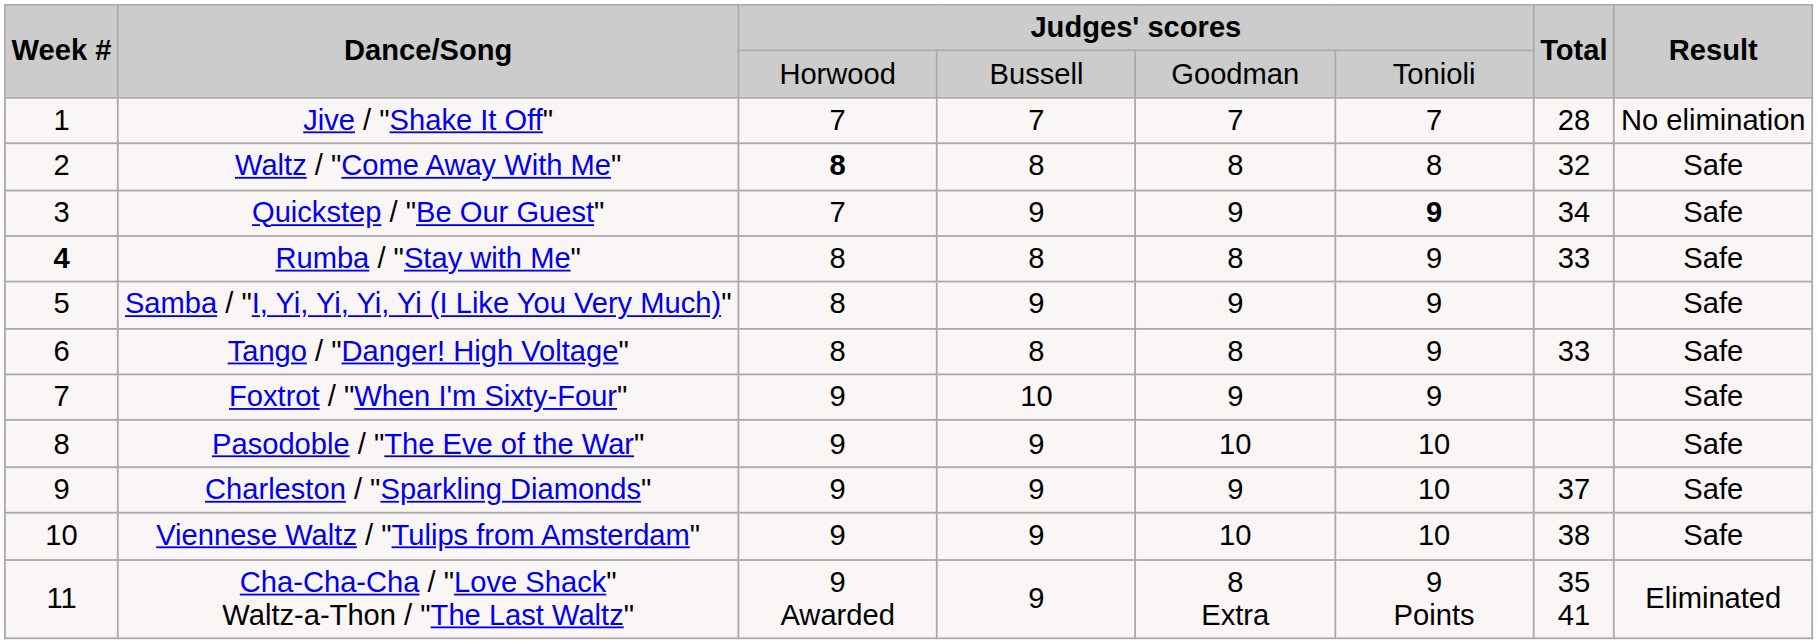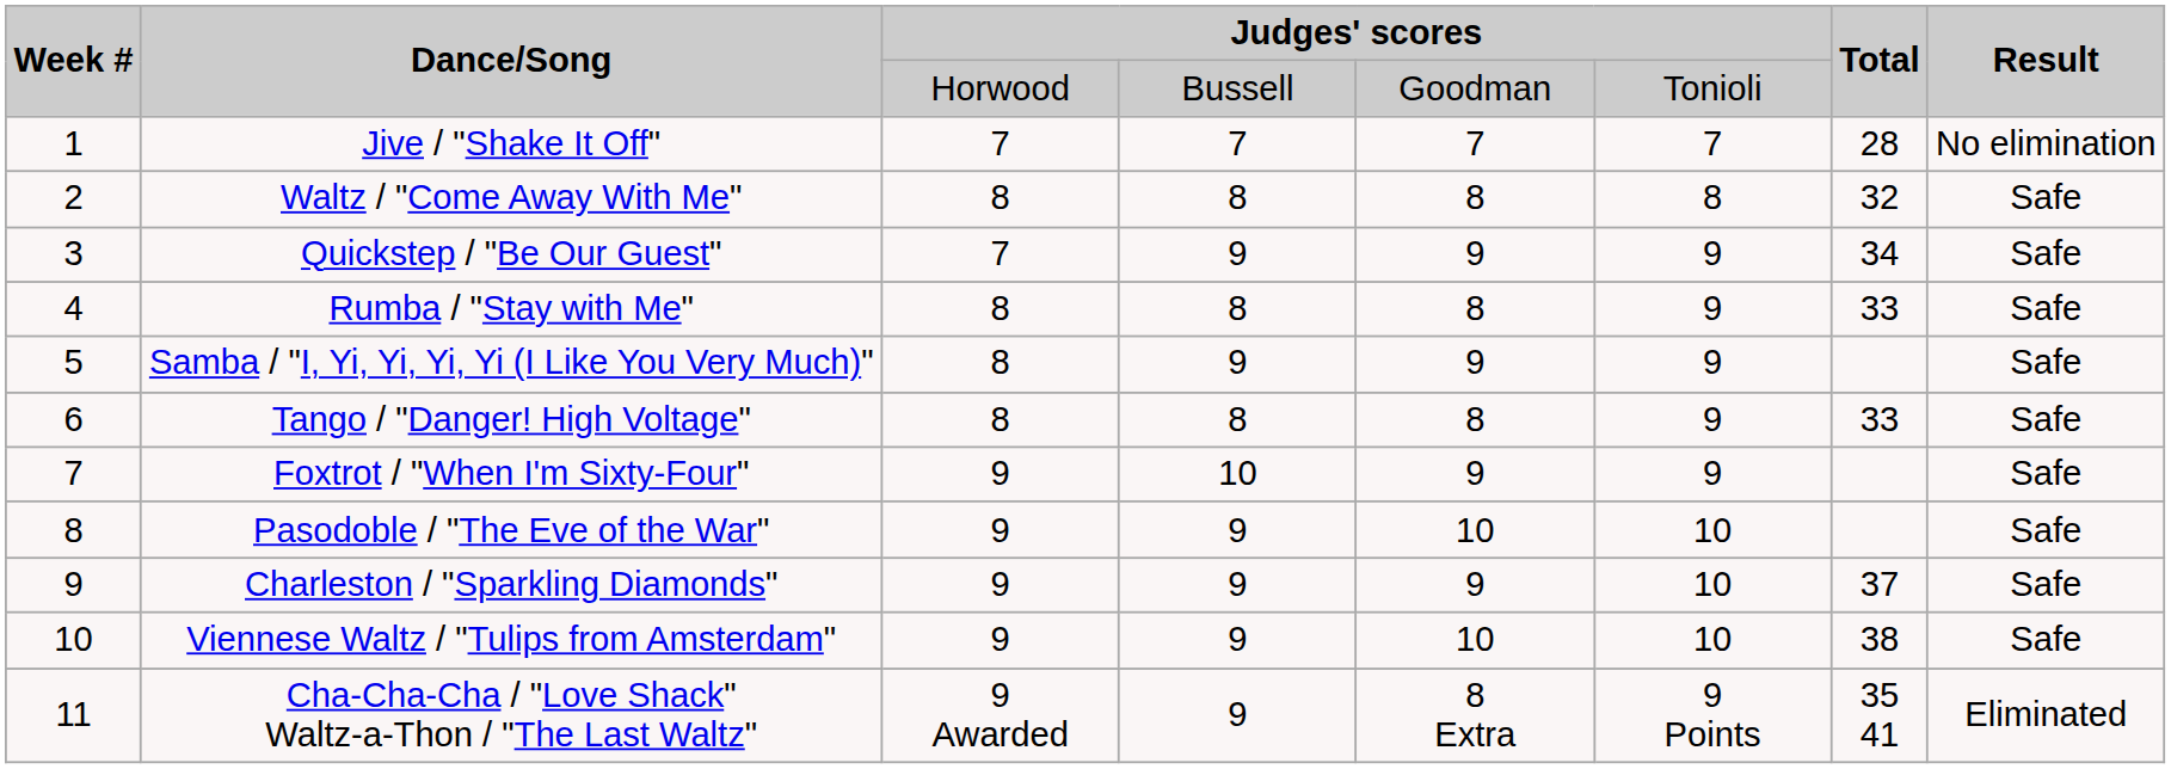Waltz / "Come Away With Me" | column 3: bold -> normal
Quickstep / "Be Our Guest" | column 6: bold -> normal
Rumba / "Stay with Me" | Week #: bold -> normal
